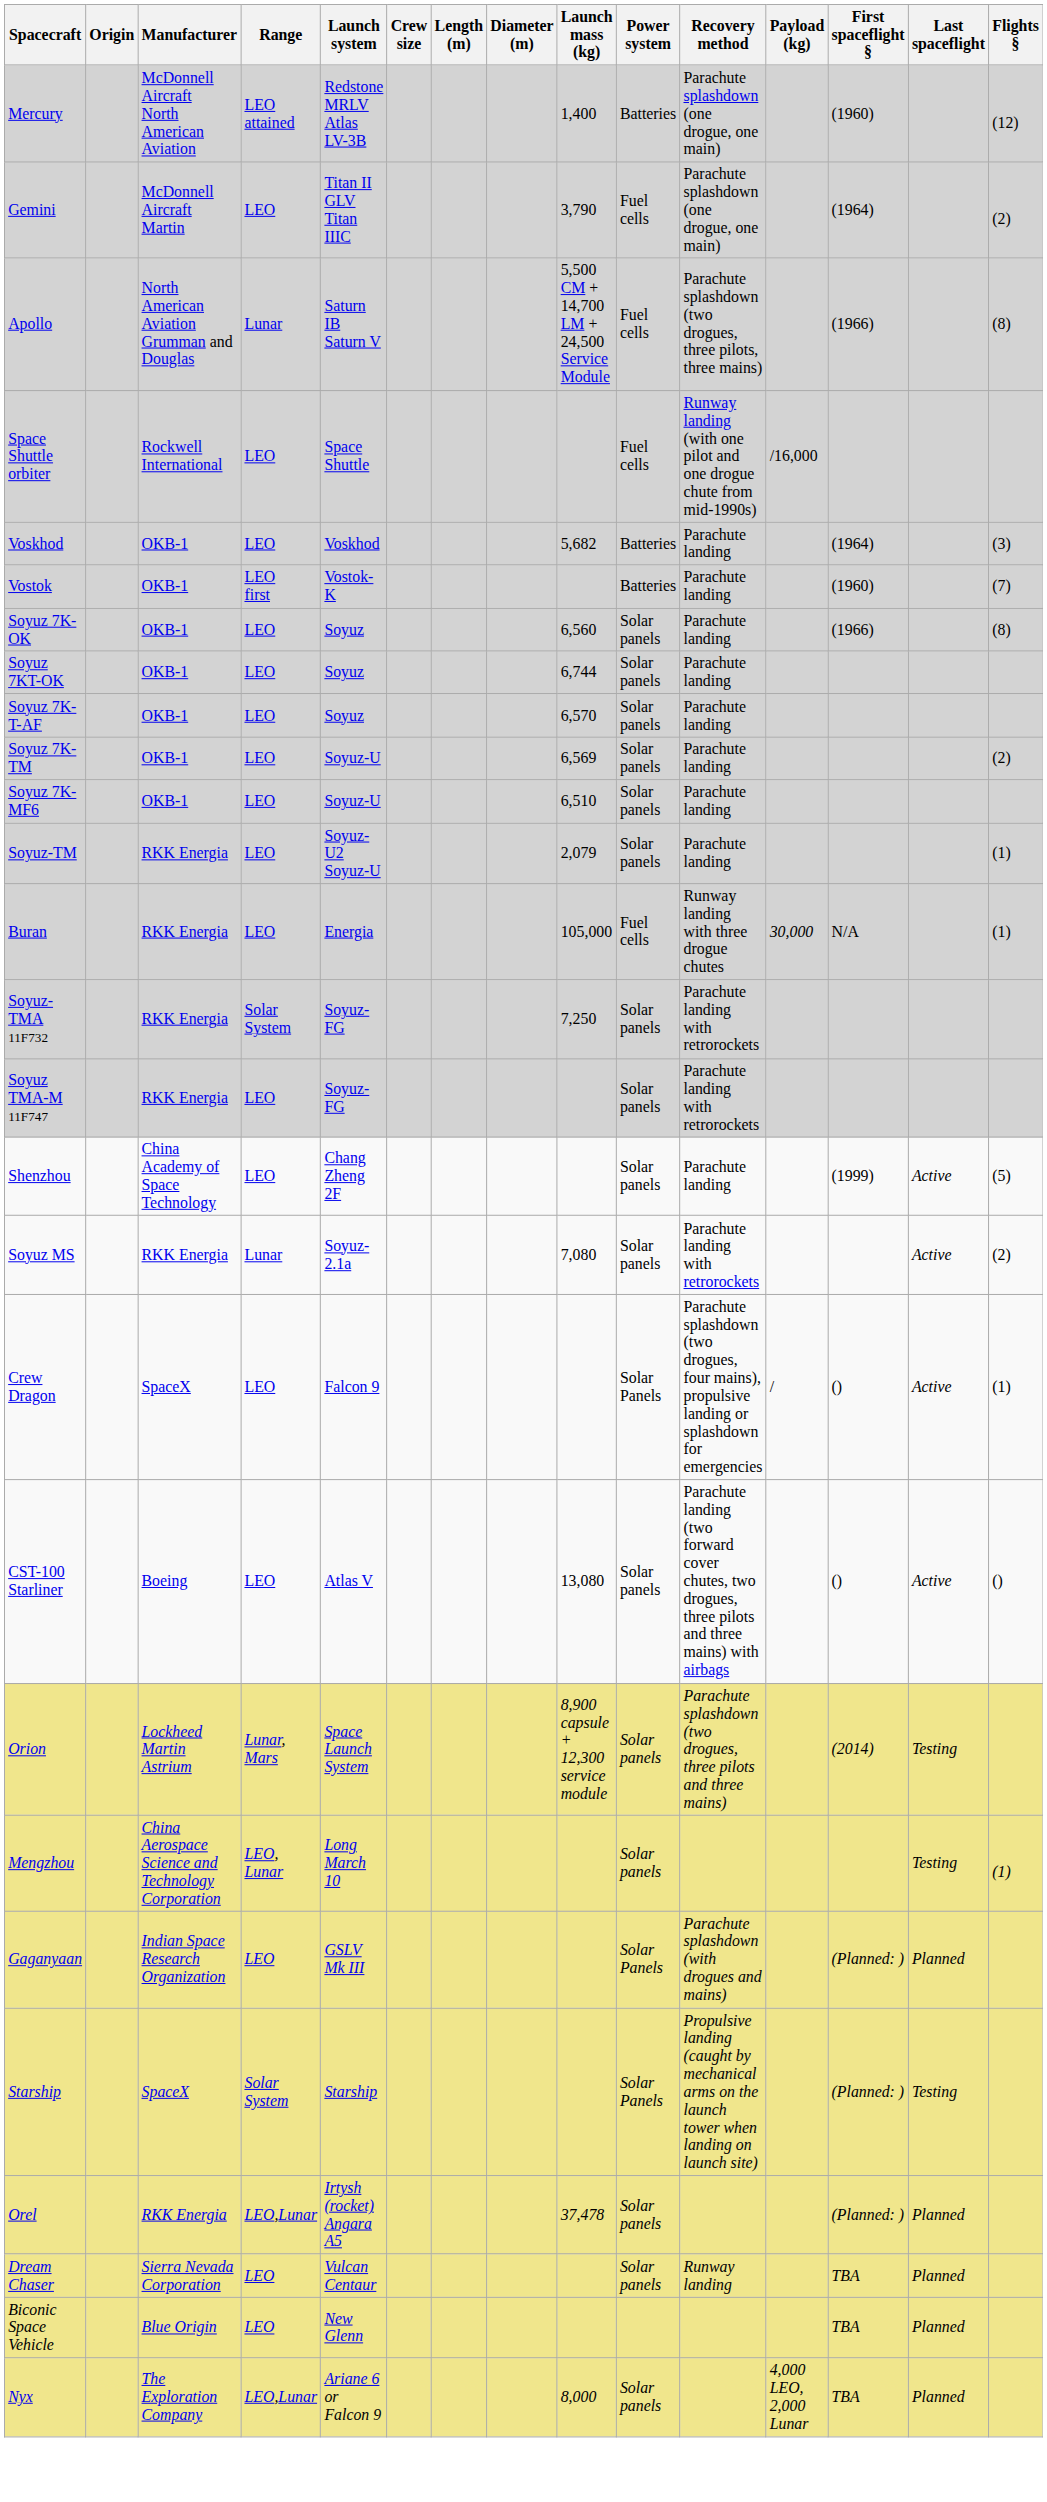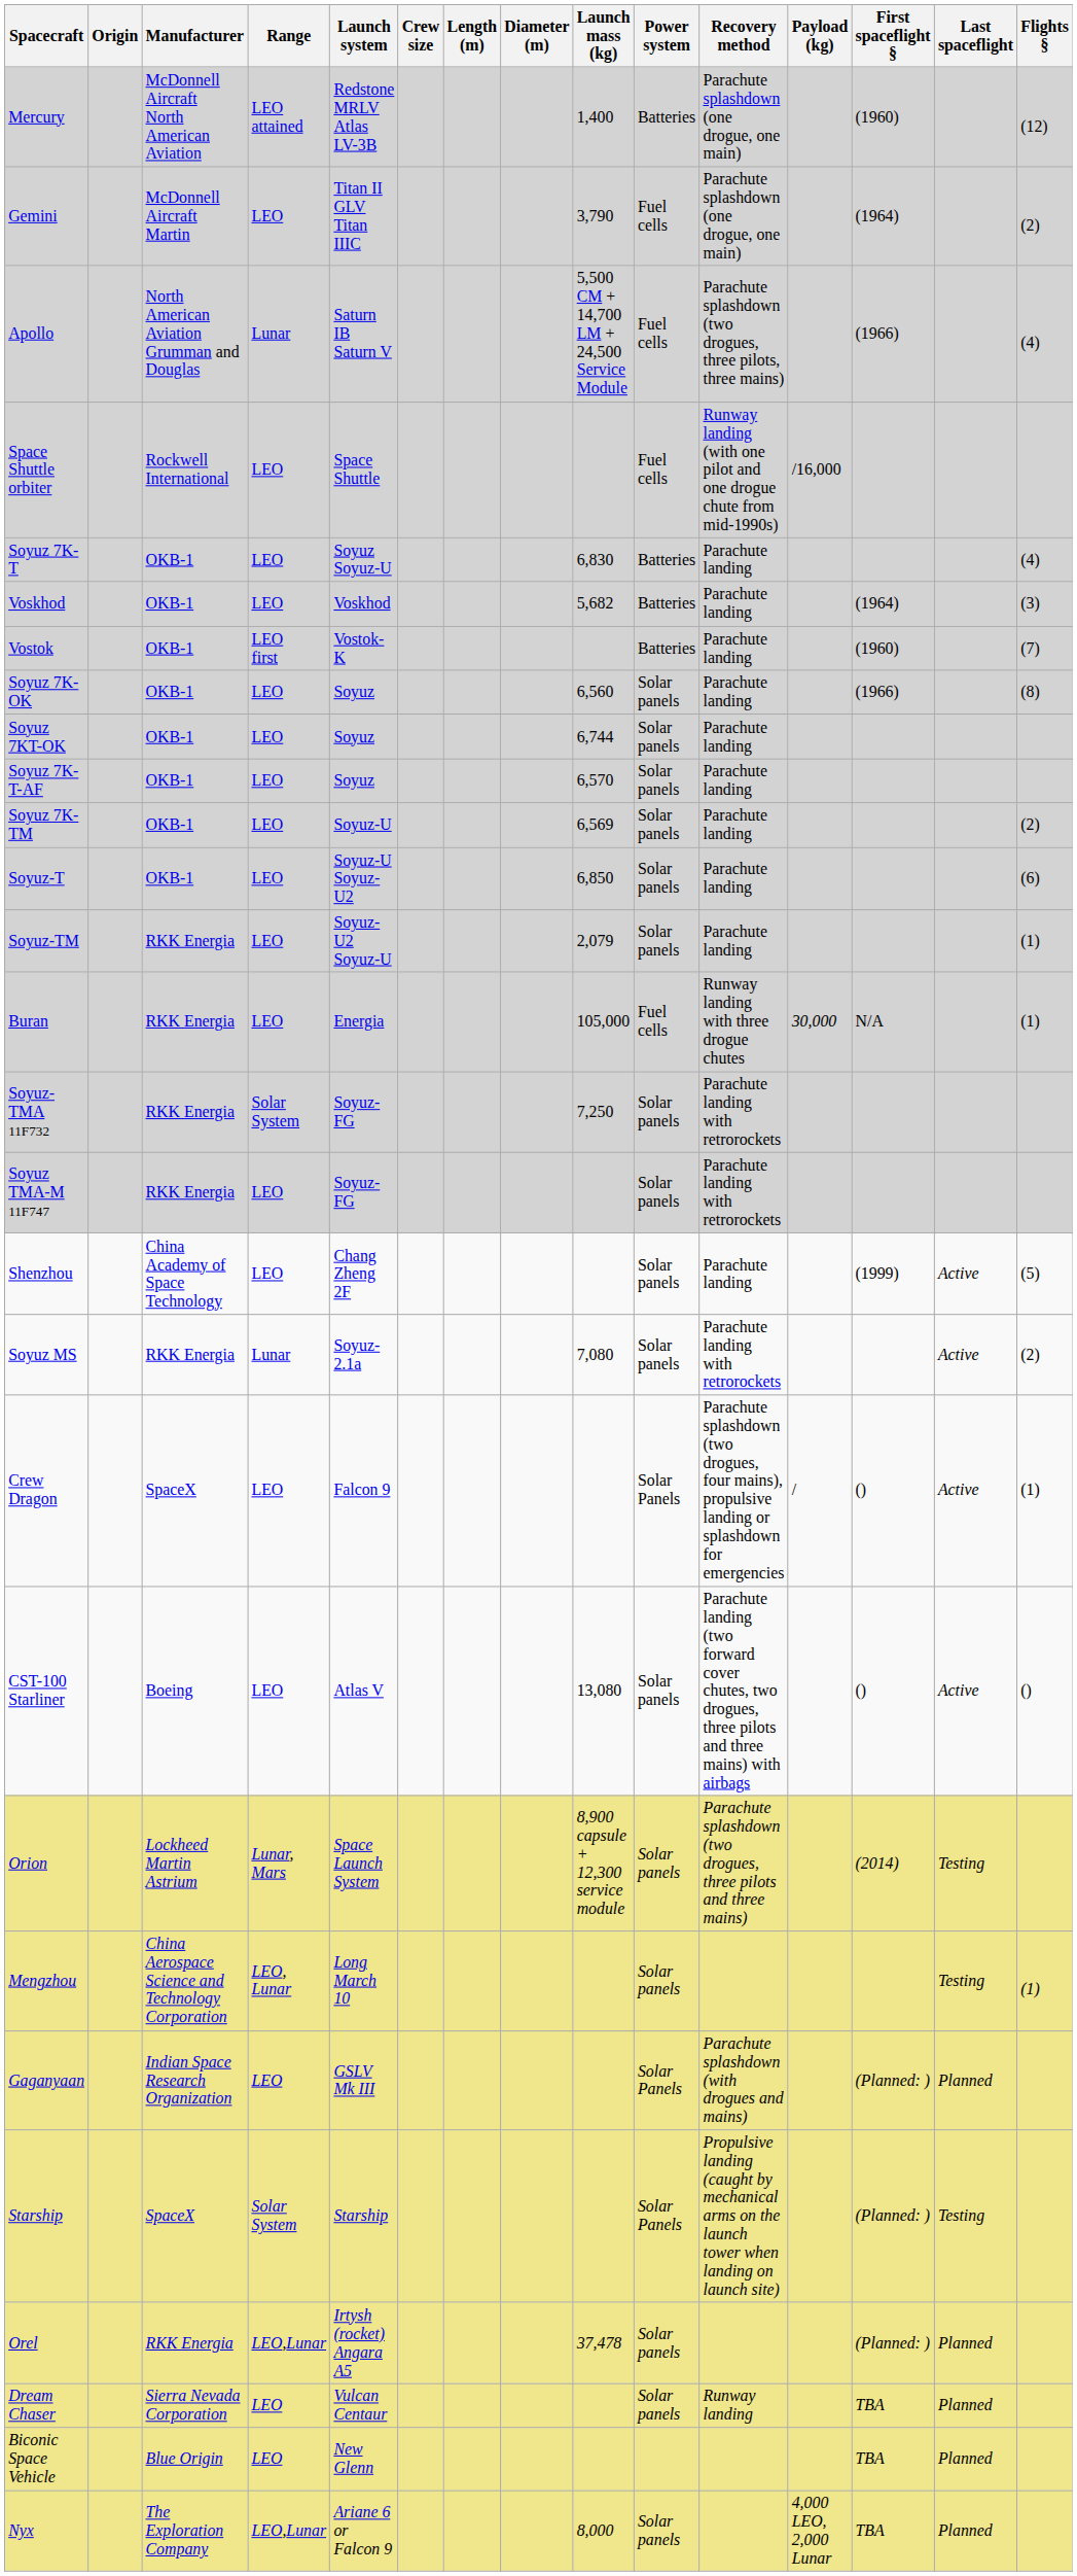Apollo | Flights §: (8) -> (4)
+ row: Soyuz 7K-T | OKB-1 | LEO | Soyuz Soyuz-U | 6,830 | Batteries | Parachute landing | (4)
- row: Soyuz 7K-MF6 | OKB-1 | LEO | Soyuz-U | 6,510 | Solar panels | Parachute landing
+ row: Soyuz-T | OKB-1 | LEO | Soyuz-U Soyuz-U2 | 6,850 | Solar panels | Parachute landing | (6)
